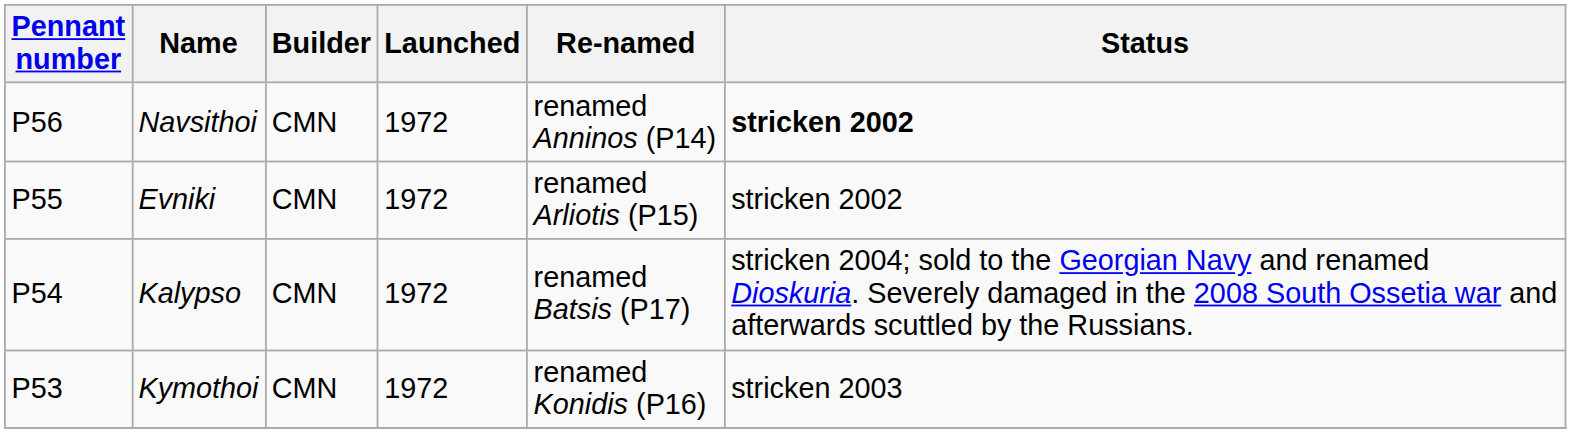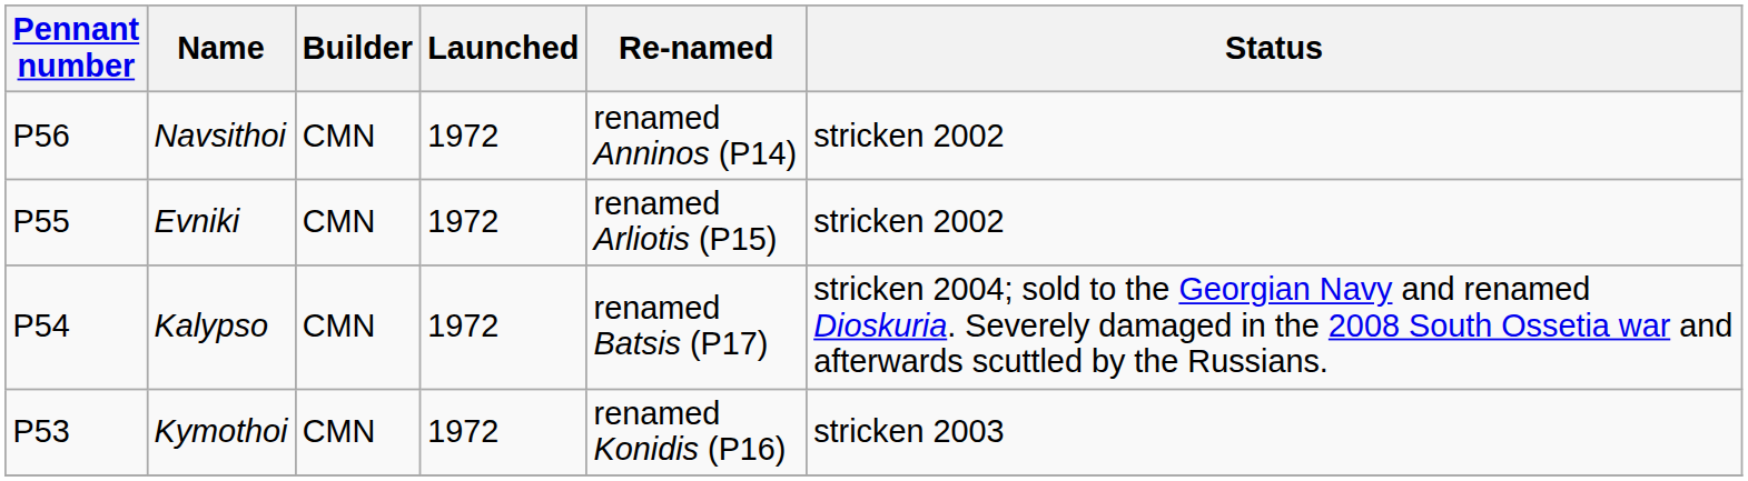Navsithoi | Status: bold -> normal
